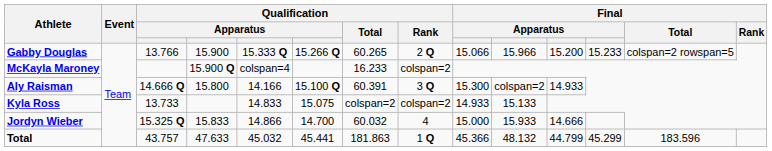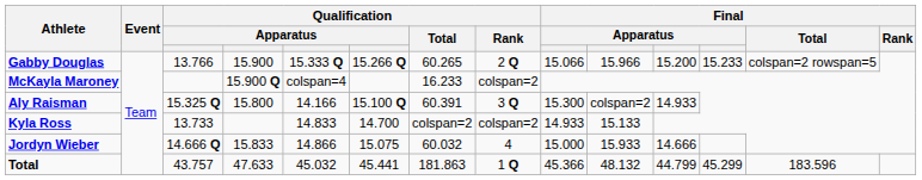Aly Raisman | column 3: 14.666 Q -> 15.325 Q
Kyla Ross | column 6: 15.075 -> 14.700
Jordyn Wieber | column 3: 15.325 Q -> 14.666 Q
Jordyn Wieber | column 6: 14.700 -> 15.075
